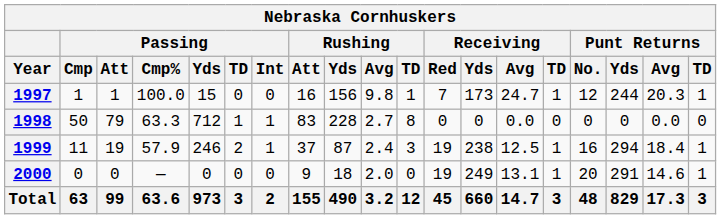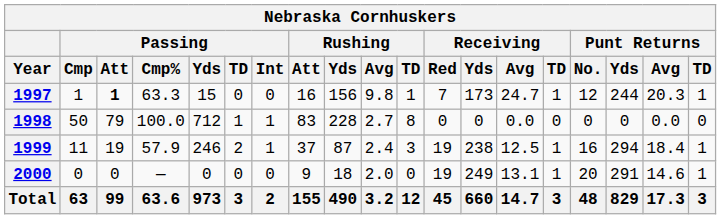1997 | Passing / Att: normal -> bold
1997 | Passing / Cmp%: 100.0 -> 63.3
1998 | Passing / Cmp%: 63.3 -> 100.0
